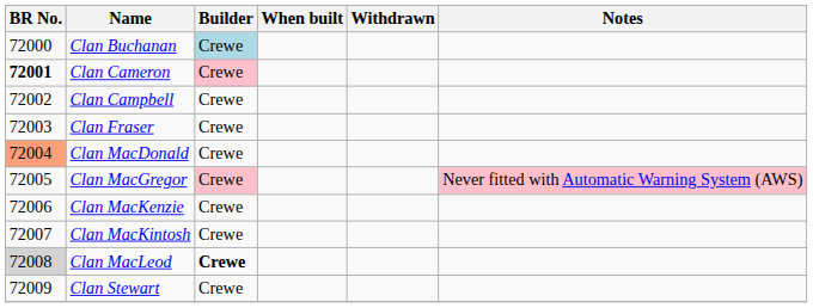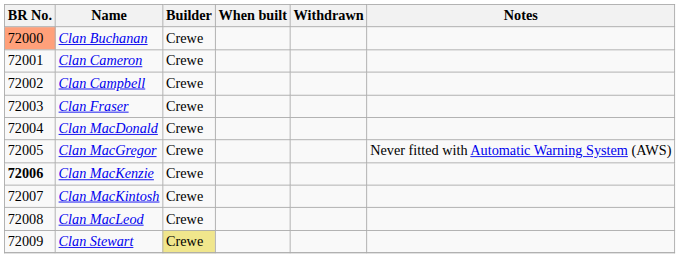Clan Buchanan | BR No.: no background -> lightsalmon background
Clan Buchanan | Builder: lightblue background -> no background
Clan Cameron | BR No.: bold -> normal
Clan Cameron | Builder: pink background -> no background
Clan MacDonald | BR No.: lightsalmon background -> no background
Clan MacGregor | Builder: pink background -> no background
Clan MacGregor | Notes: pink background -> no background
Clan MacKenzie | BR No.: normal -> bold
Clan MacLeod | BR No.: lightgrey background -> no background
Clan MacLeod | Builder: bold -> normal
Clan Stewart | Builder: no background -> khaki background
